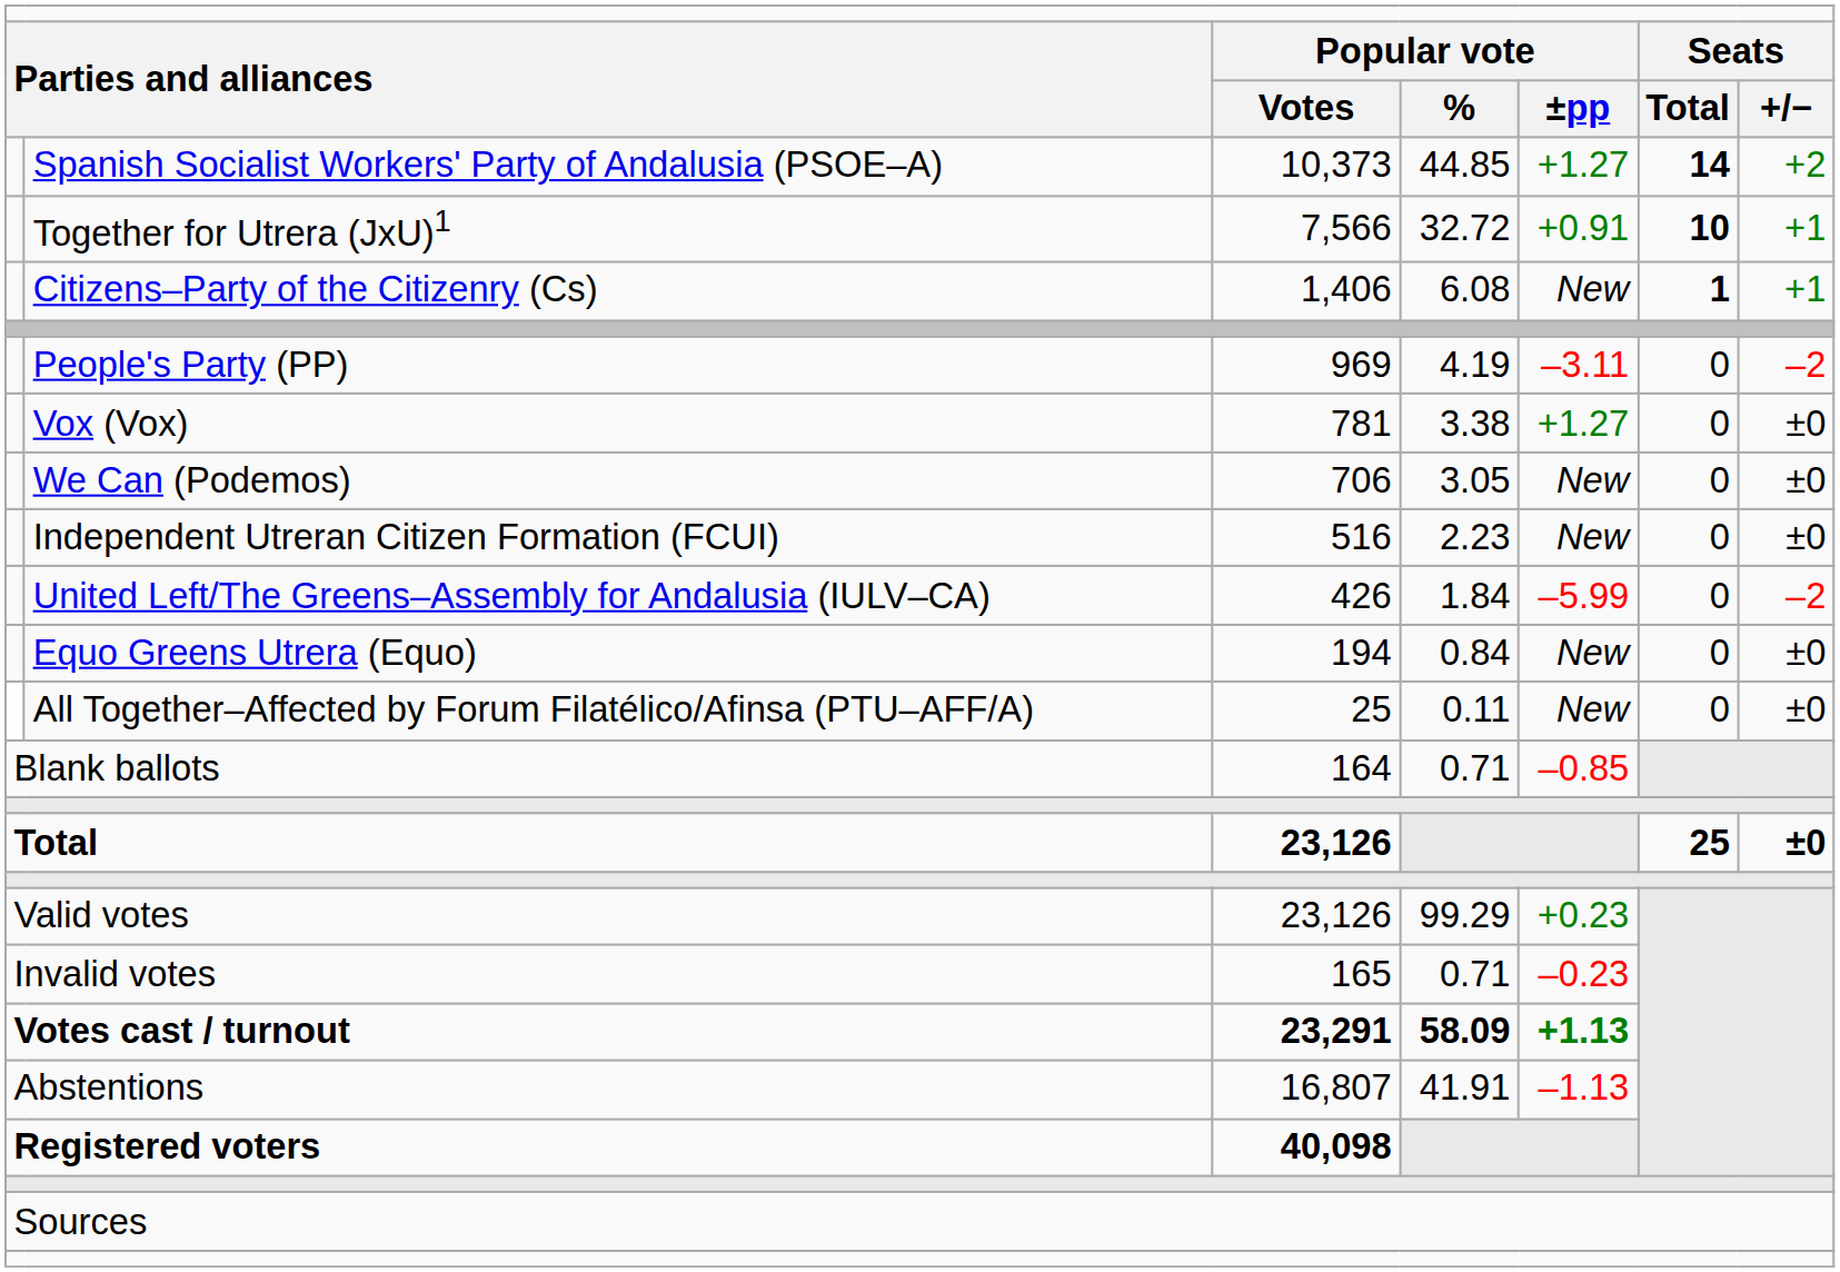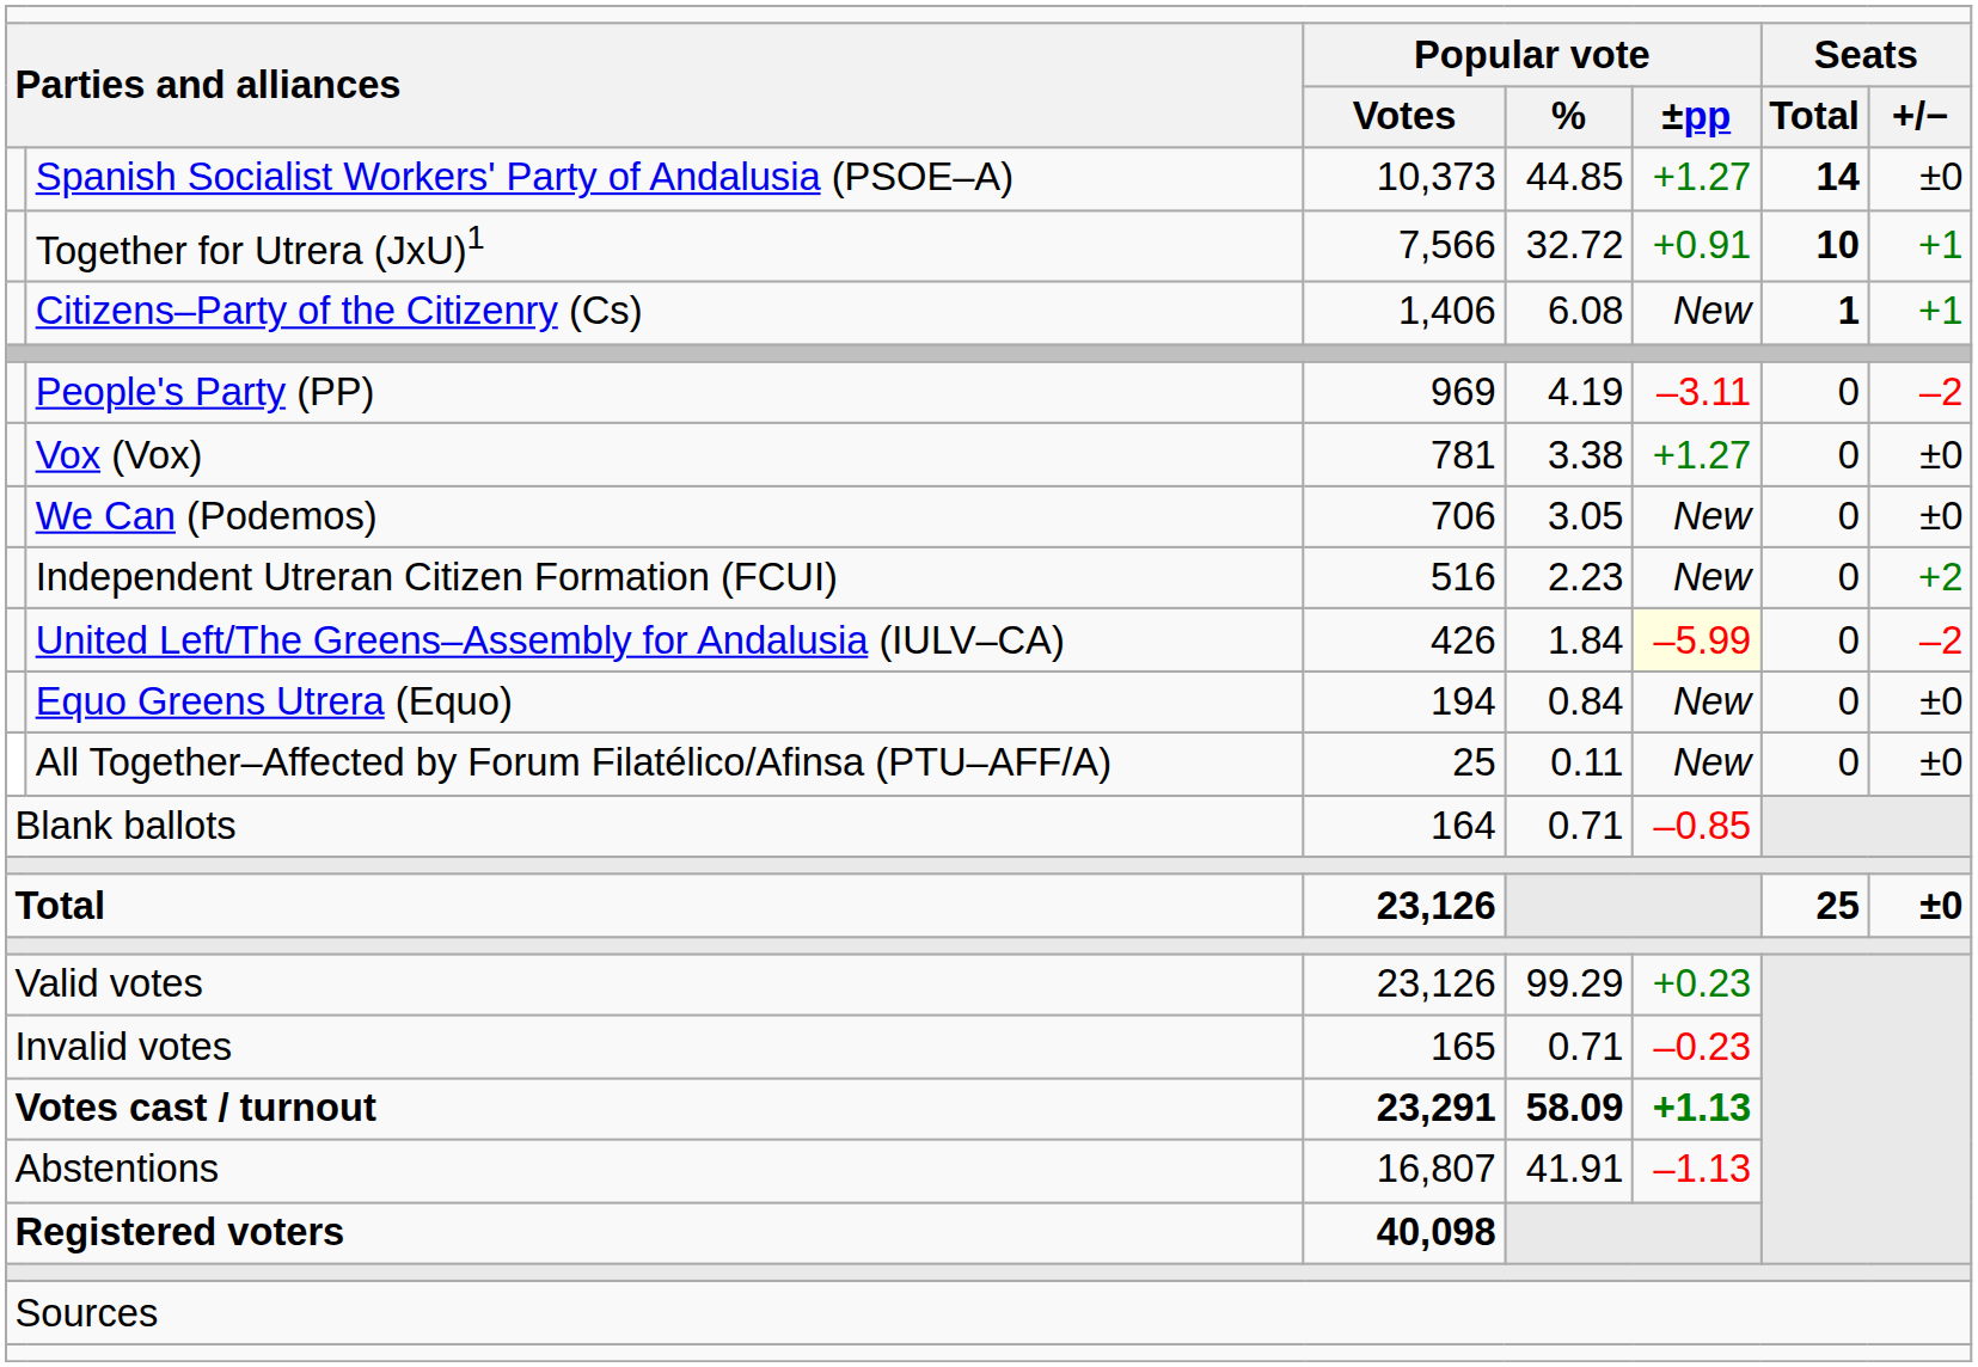Spanish Socialist Workers' Party of Andalusia (PSOE–A) | column 7: +2 -> ±0
Independent Utreran Citizen Formation (FCUI) | column 7: ±0 -> +2
United Left/The Greens–Assembly for Andalusia (IULV–CA) | column 5: no background -> lightyellow background
